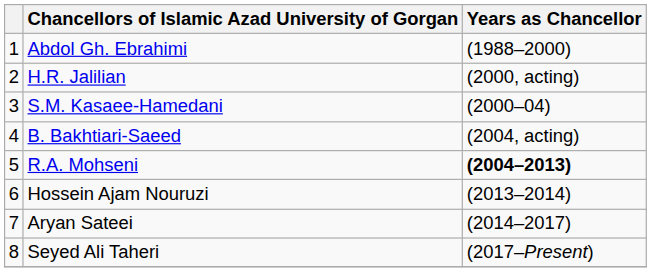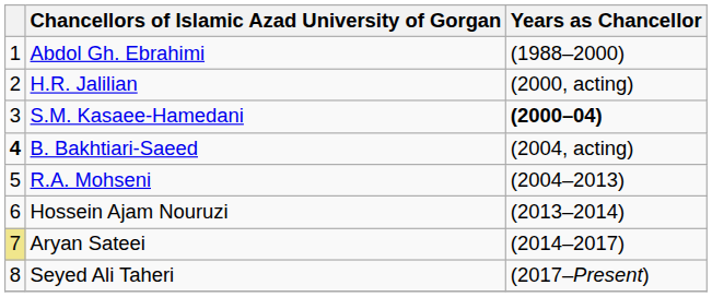S.M. Kasaee-Hamedani | Years as Chancellor: normal -> bold
B. Bakhtiari-Saeed | column 1: normal -> bold
R.A. Mohseni | Years as Chancellor: bold -> normal
Aryan Sateei | column 1: no background -> khaki background
